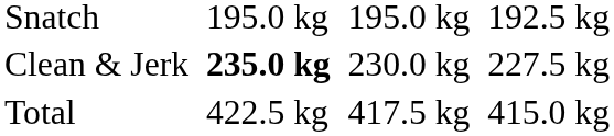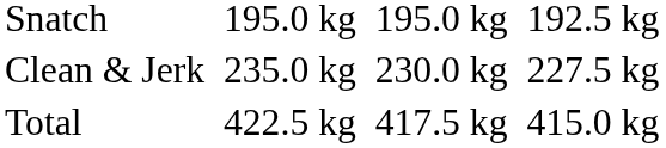Clean & Jerk | column 2: bold -> normal
